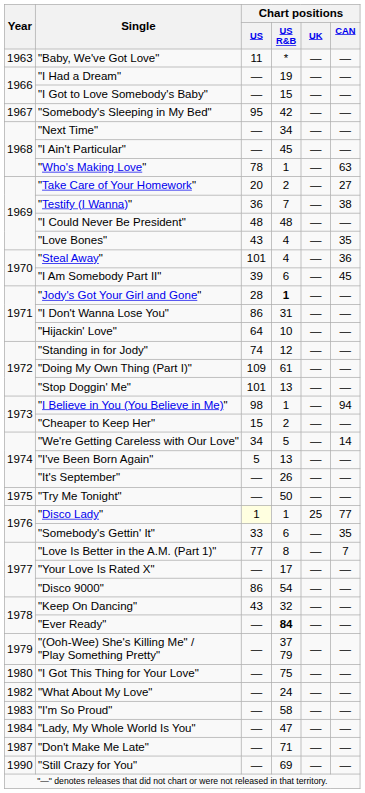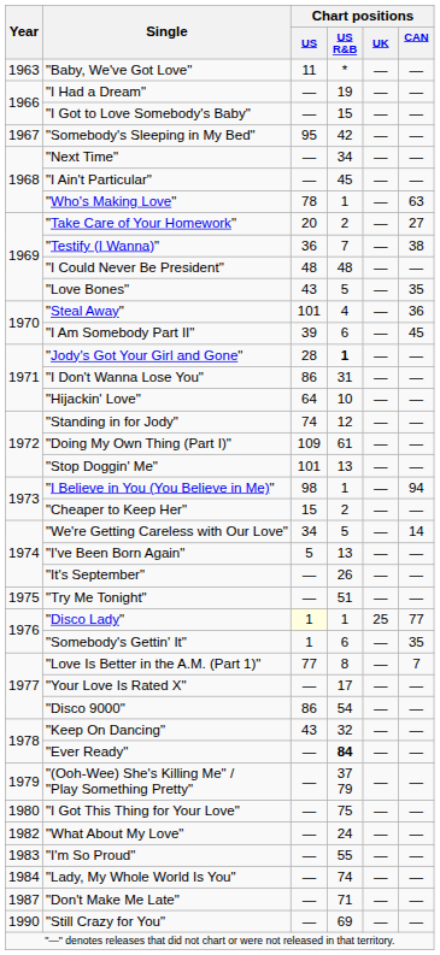"Love Bones" | Chart positions / US R&B: 4 -> 5
"Try Me Tonight" | Chart positions / US R&B: 50 -> 51
"Somebody's Gettin' It" | Chart positions / US: 33 -> 1
"I'm So Proud" | Chart positions / US R&B: 58 -> 55
"Lady, My Whole World Is You" | Chart positions / US R&B: 47 -> 74
